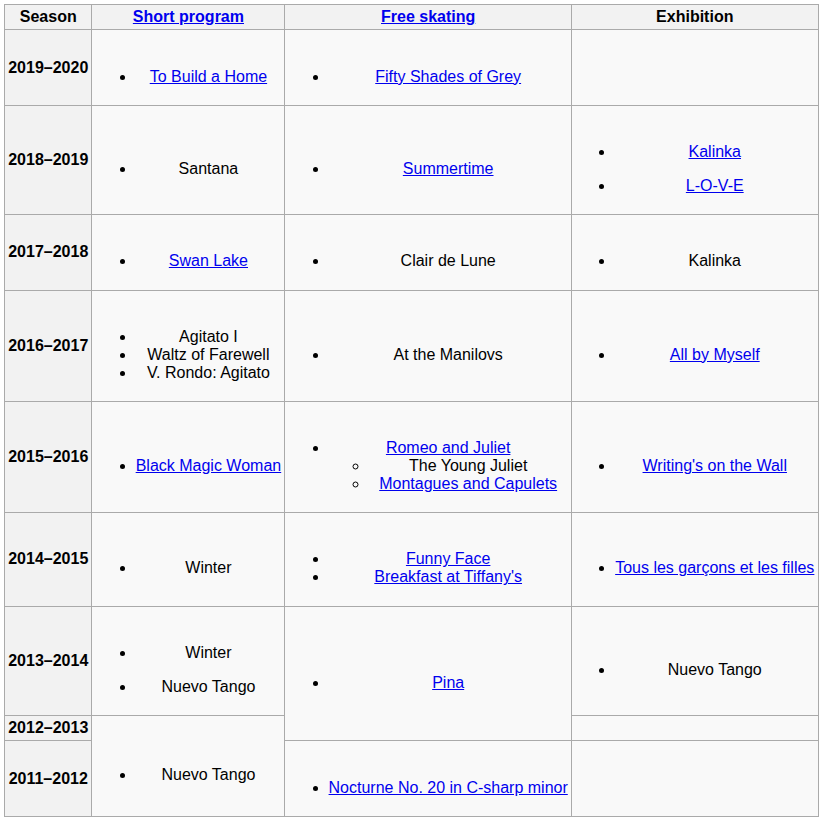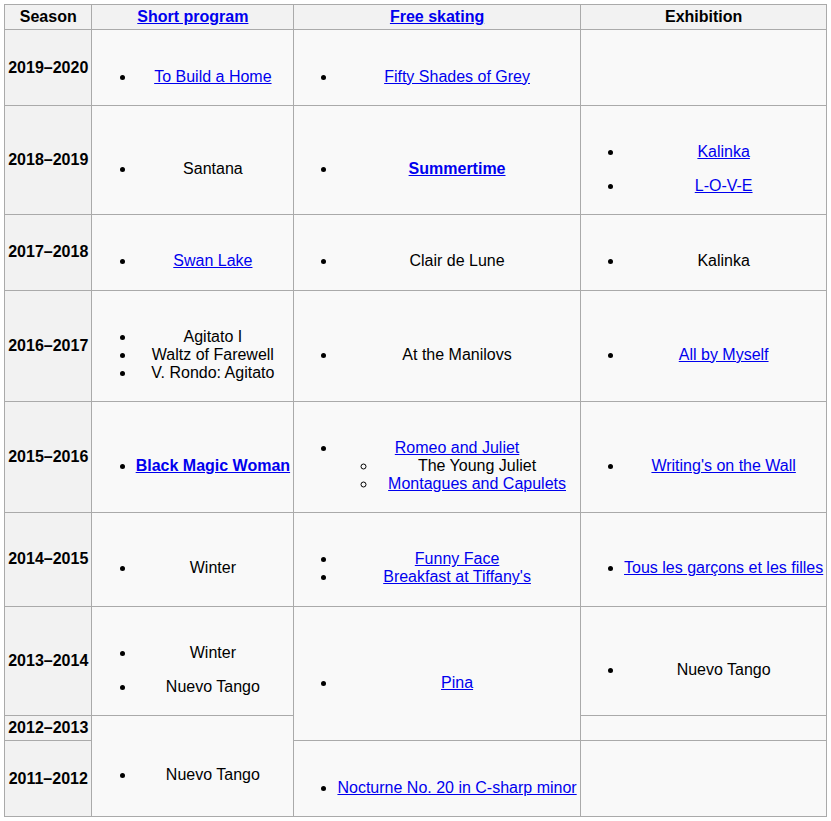2018–2019 | Free skating: normal -> bold
2015–2016 | Short program: normal -> bold
